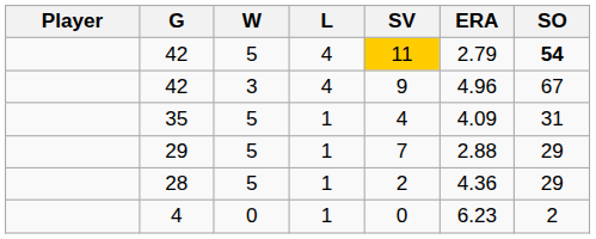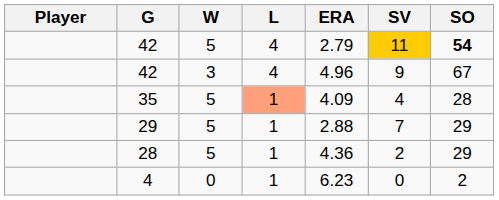columns swapped: SV <-> ERA
35 | L: no background -> lightsalmon background
35 | SO: 31 -> 28
